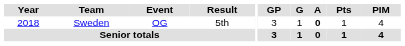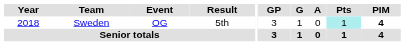Sweden | A: bold -> normal
Sweden | Pts: no background -> paleturquoise background
Sweden | PIM: normal -> bold
